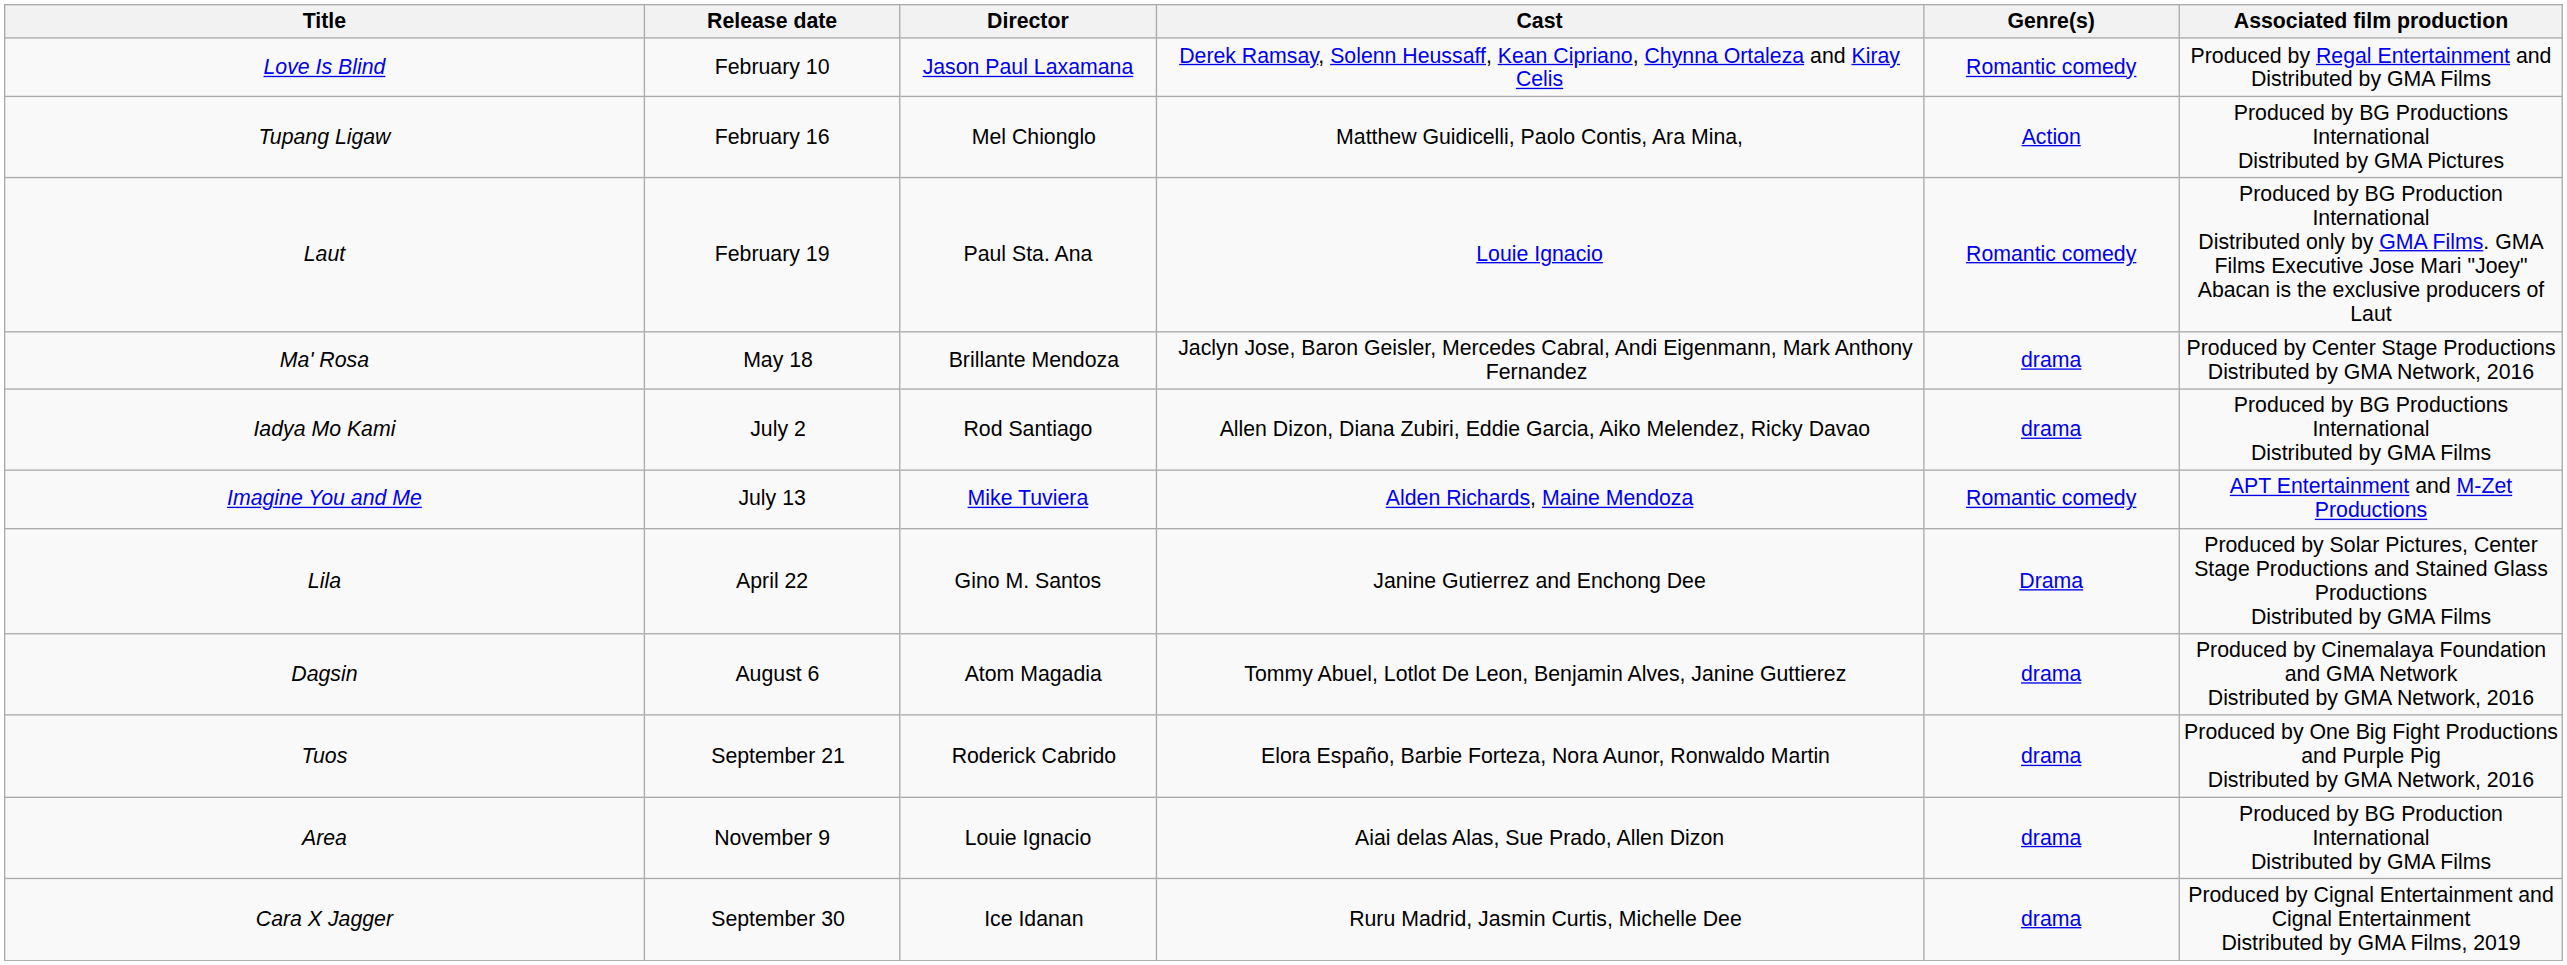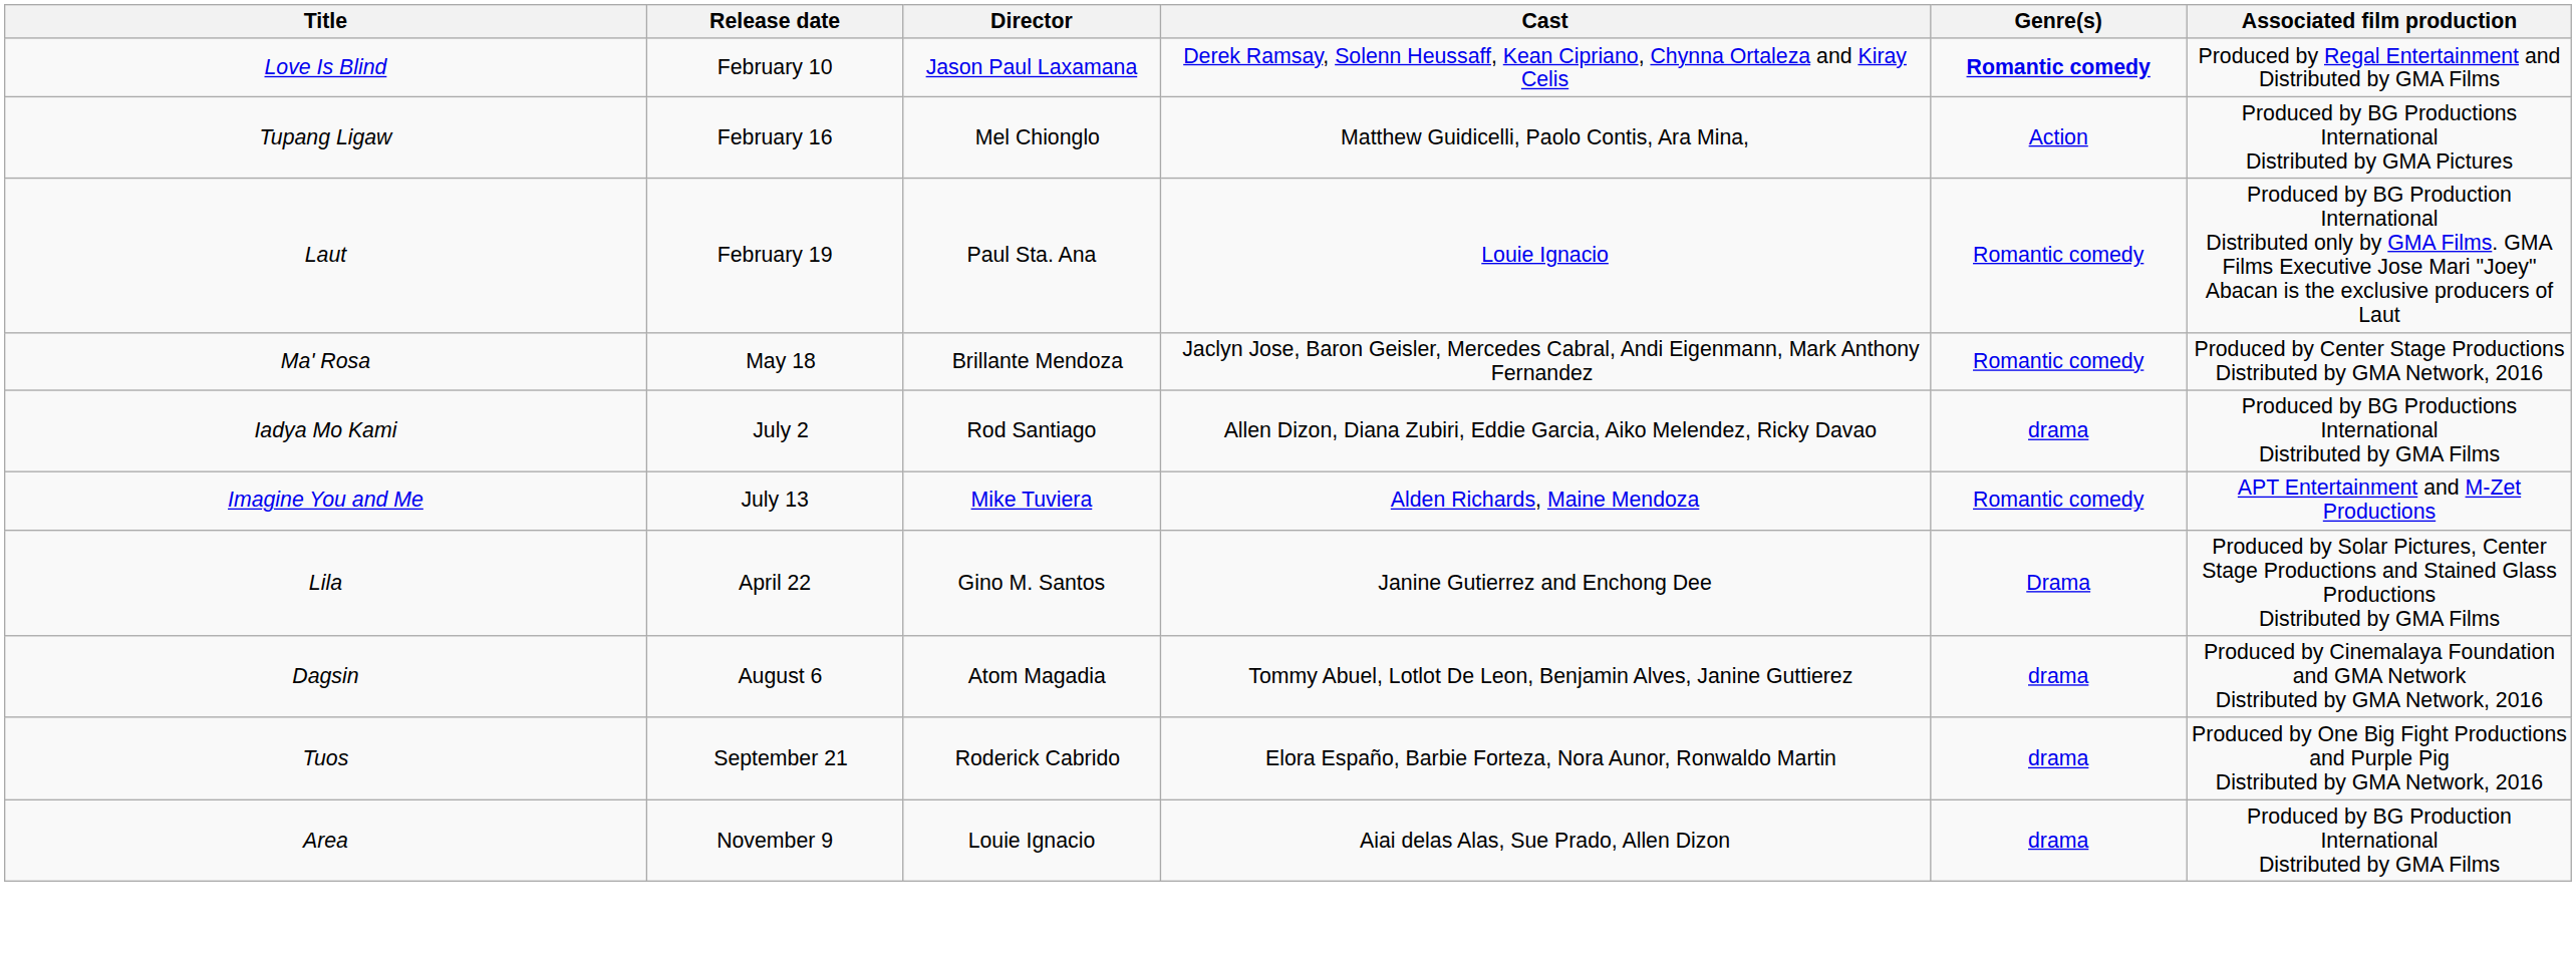Love Is Blind | Genre(s): normal -> bold
Ma' Rosa | Genre(s): drama -> Romantic comedy
- row: Cara X Jagger | September 30 | Ice Idanan | Ruru Madrid, Jasmin Curtis, Michelle Dee | drama | Produced by Cignal Entertainment and Cignal Entertainment Distributed by GMA Films, 2019
